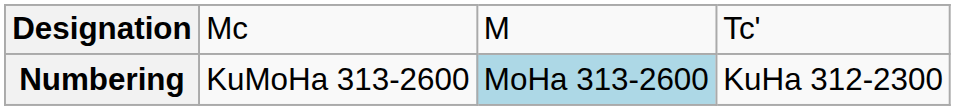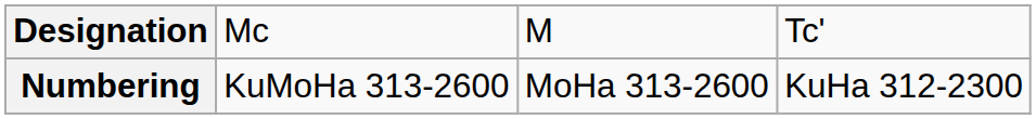Numbering | column 3: lightblue background -> no background
